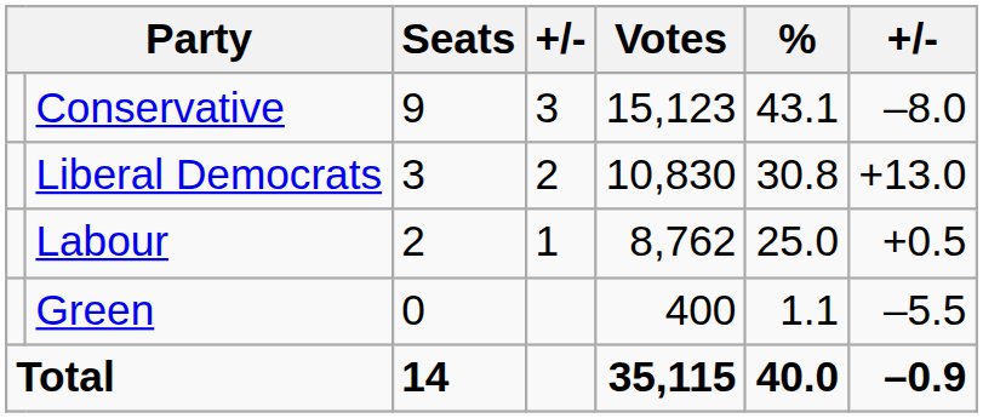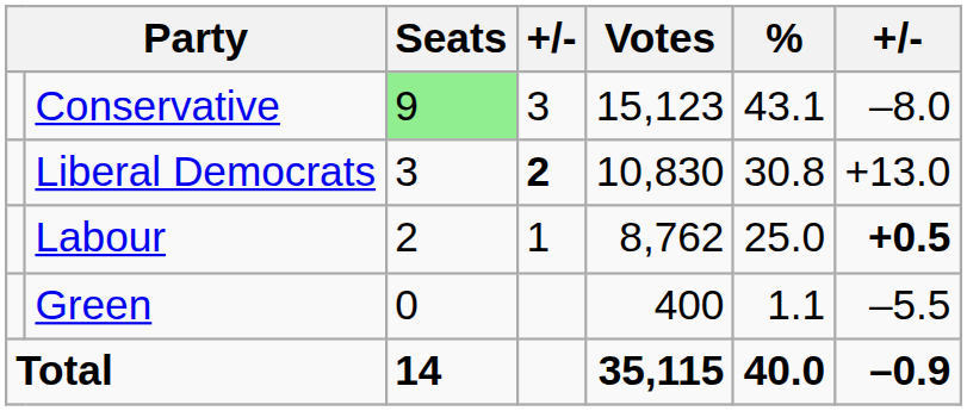Conservative | Seats: no background -> lightgreen background
Liberal Democrats | column 4: normal -> bold
Labour | column 7: normal -> bold
